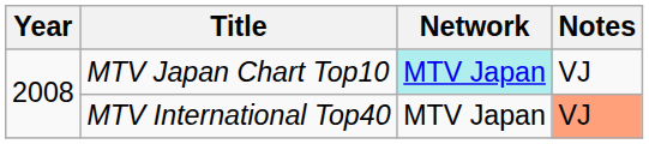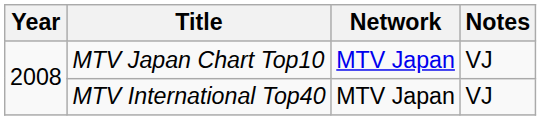MTV Japan Chart Top10 | Network: paleturquoise background -> no background
MTV International Top40 | Notes: lightsalmon background -> no background
